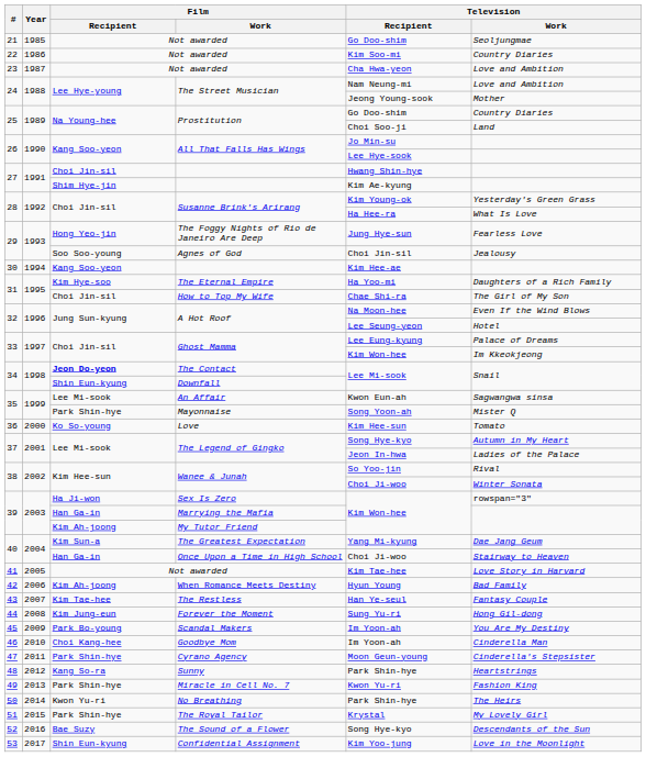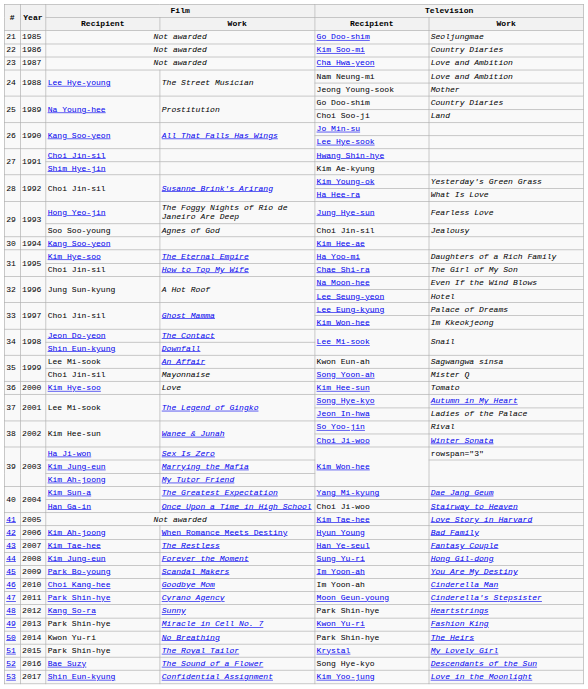The Contact | Film / Recipient: bold -> normal
Mayonnaise | Film / Recipient: Park Shin-hye -> Choi Jin-sil
Love | Film / Recipient: Ko So-young -> Kim Hye-soo
Marrying the Mafia | Film / Recipient: Han Ga-in -> Kim Jung-eun
